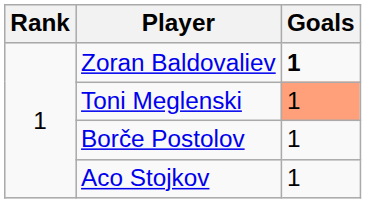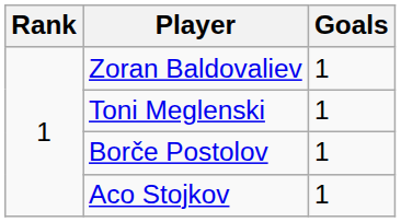Zoran Baldovaliev | Goals: bold -> normal
Toni Meglenski | Goals: lightsalmon background -> no background
